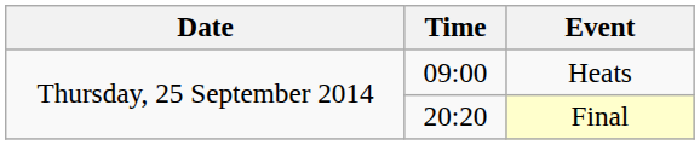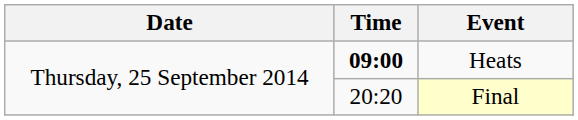Heats | Time: normal -> bold
